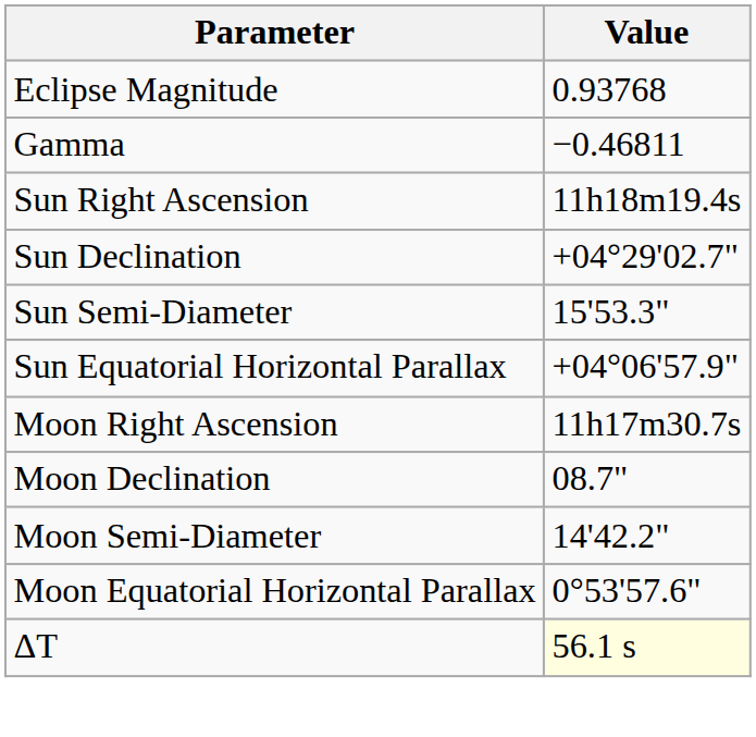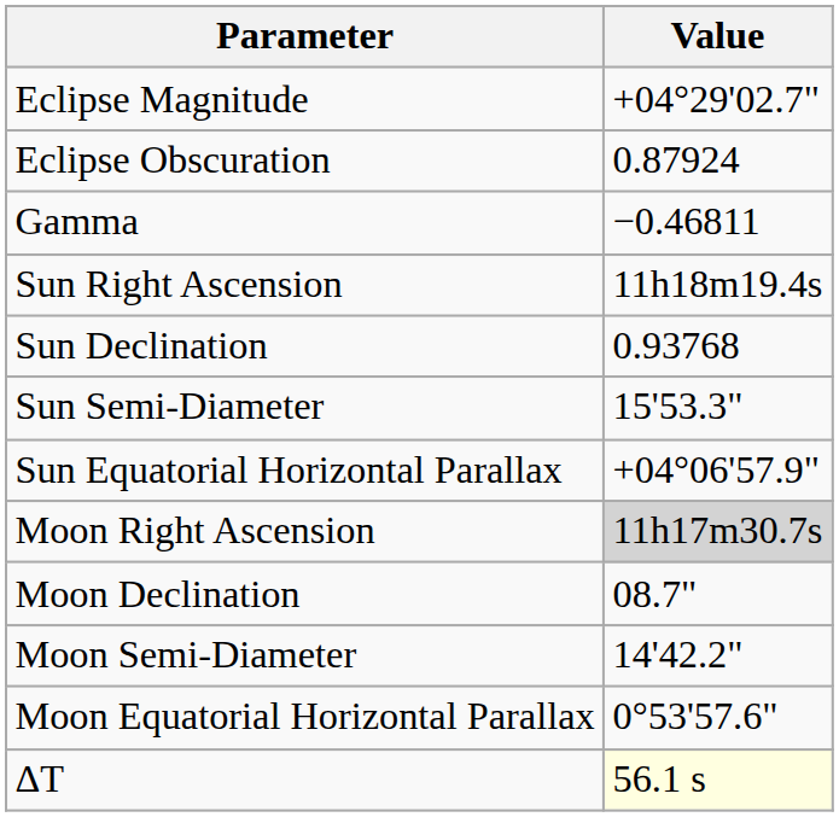Eclipse Magnitude | Value: 0.93768 -> +04°29'02.7"
+ row: Eclipse Obscuration | 0.87924
Sun Declination | Value: +04°29'02.7" -> 0.93768
Moon Right Ascension | Value: no background -> lightgrey background
